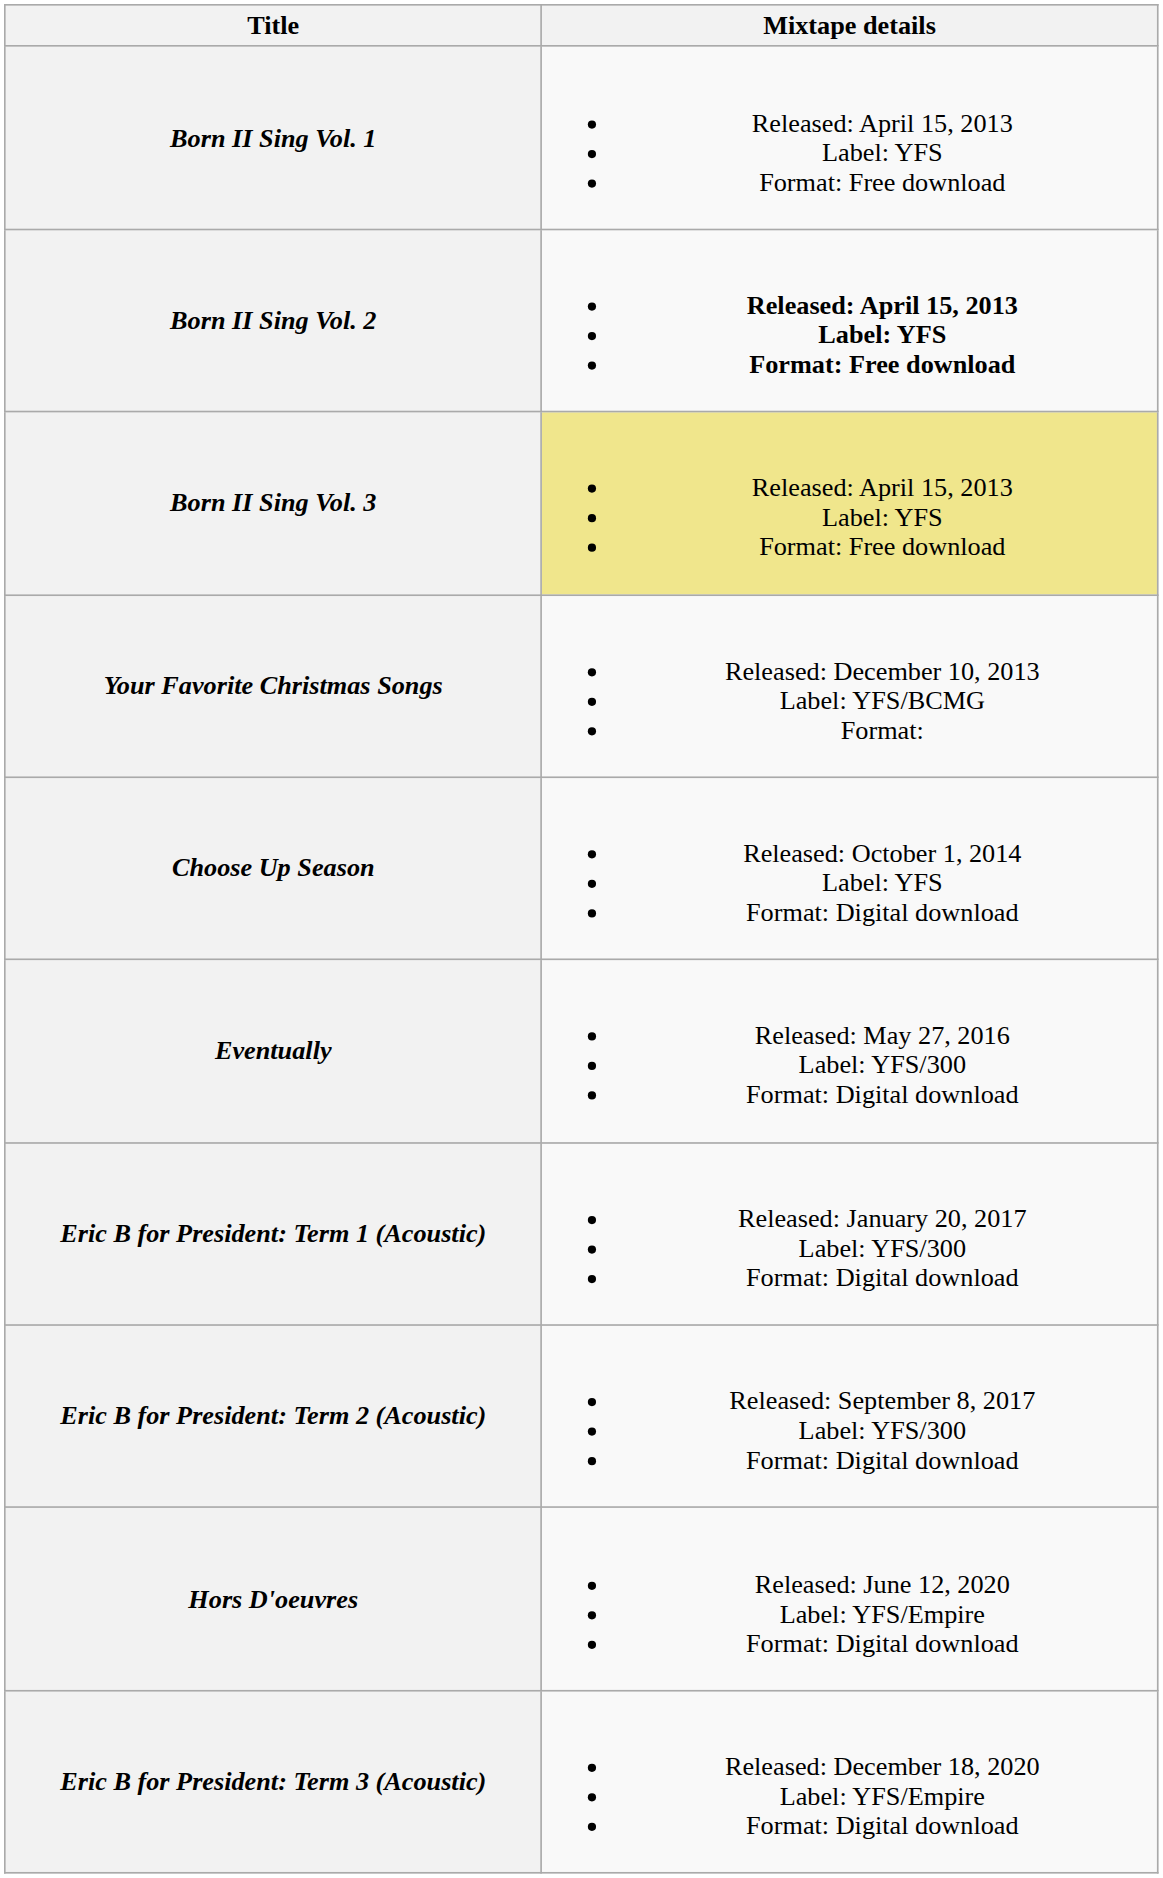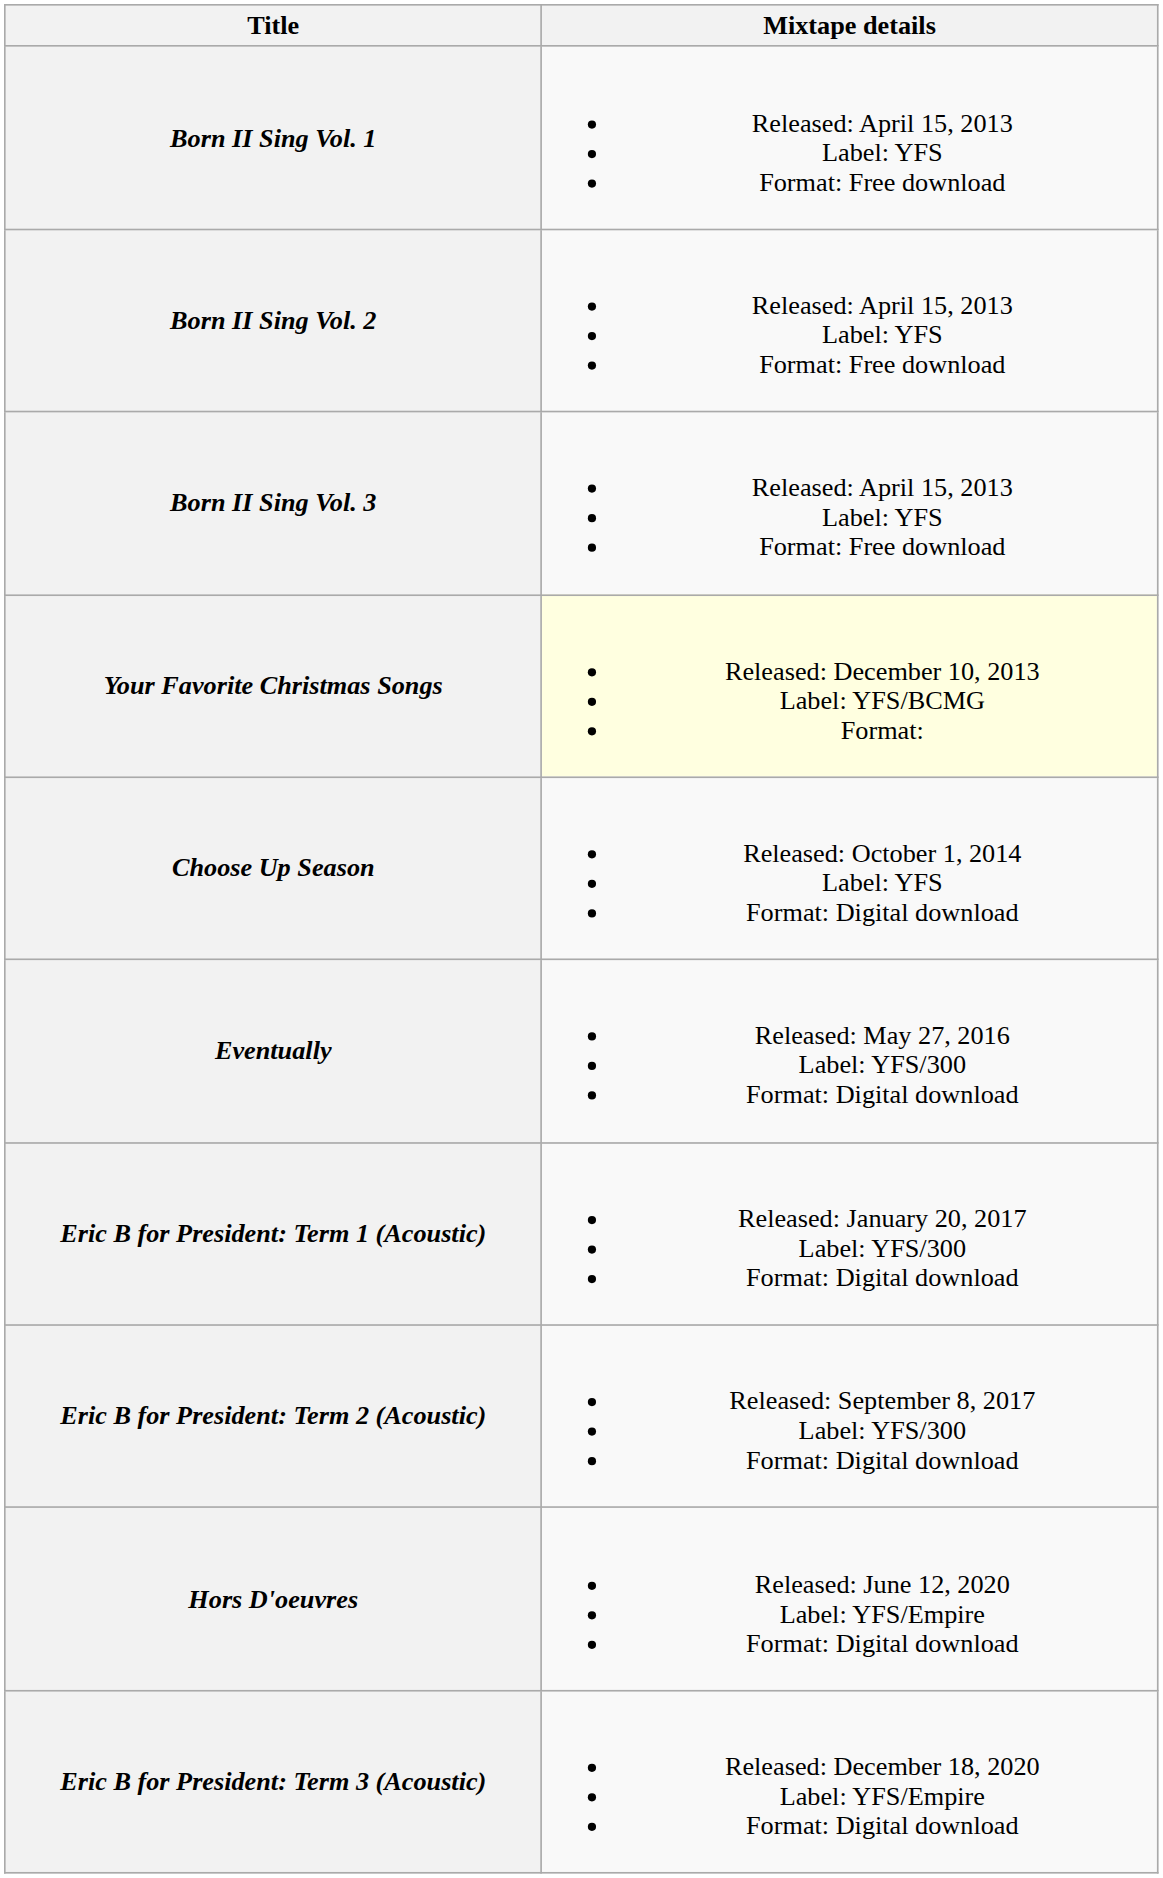Born II Sing Vol. 2 | Mixtape details: bold -> normal
Born II Sing Vol. 3 | Mixtape details: khaki background -> no background
Your Favorite Christmas Songs | Mixtape details: no background -> lightyellow background
